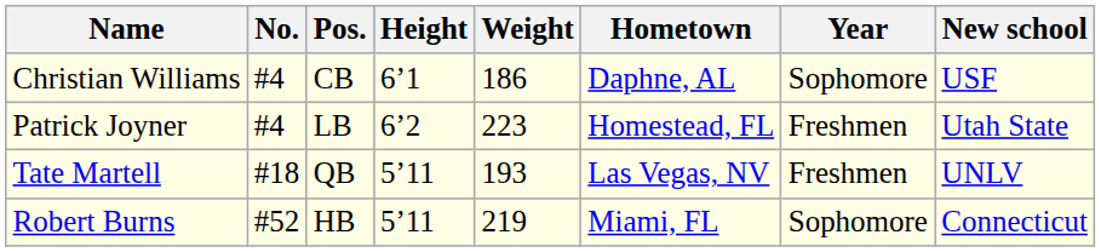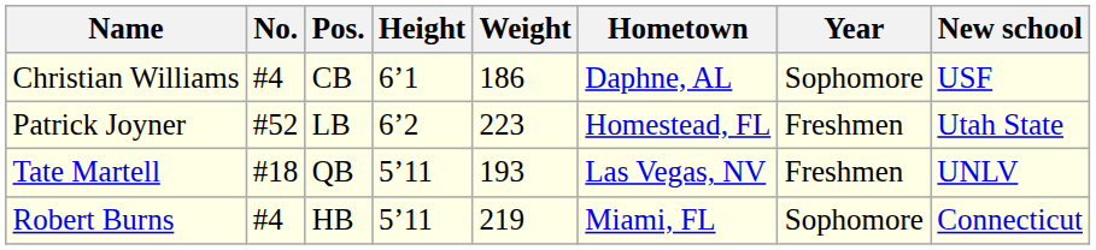Patrick Joyner | No.: #4 -> #52
Robert Burns | No.: #52 -> #4
